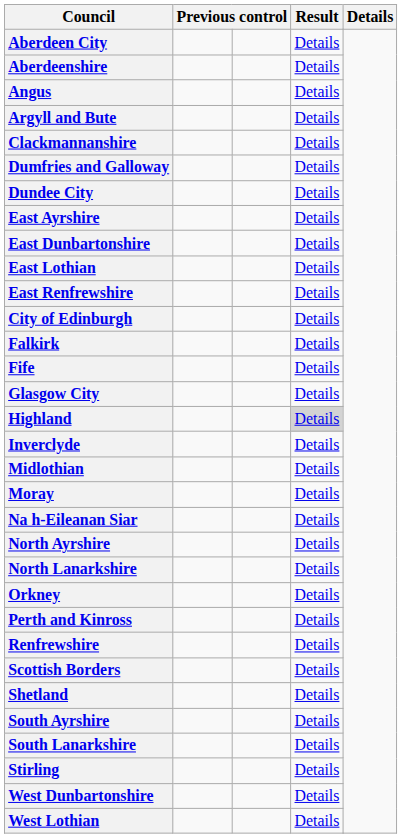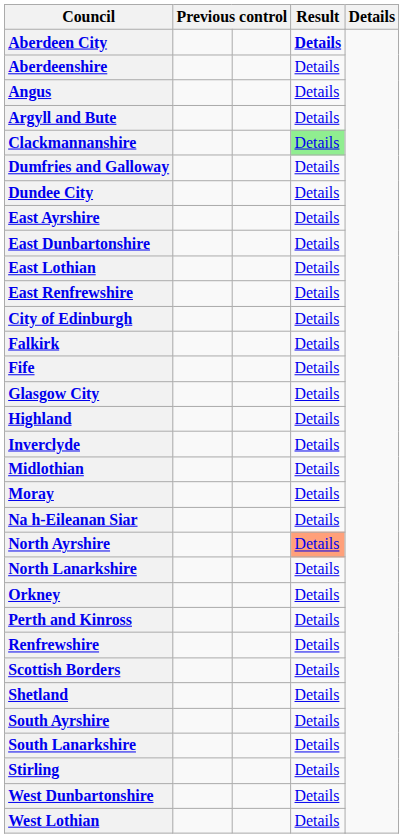Aberdeen City | column 4: normal -> bold
Clackmannanshire | column 4: no background -> lightgreen background
Highland | column 4: lightgrey background -> no background
North Ayrshire | column 4: no background -> lightsalmon background
